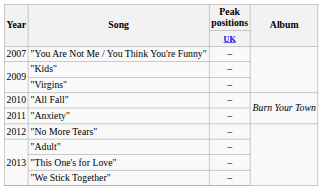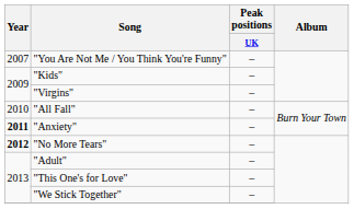"Anxiety" | Year: normal -> bold
"No More Tears" | Year: normal -> bold
